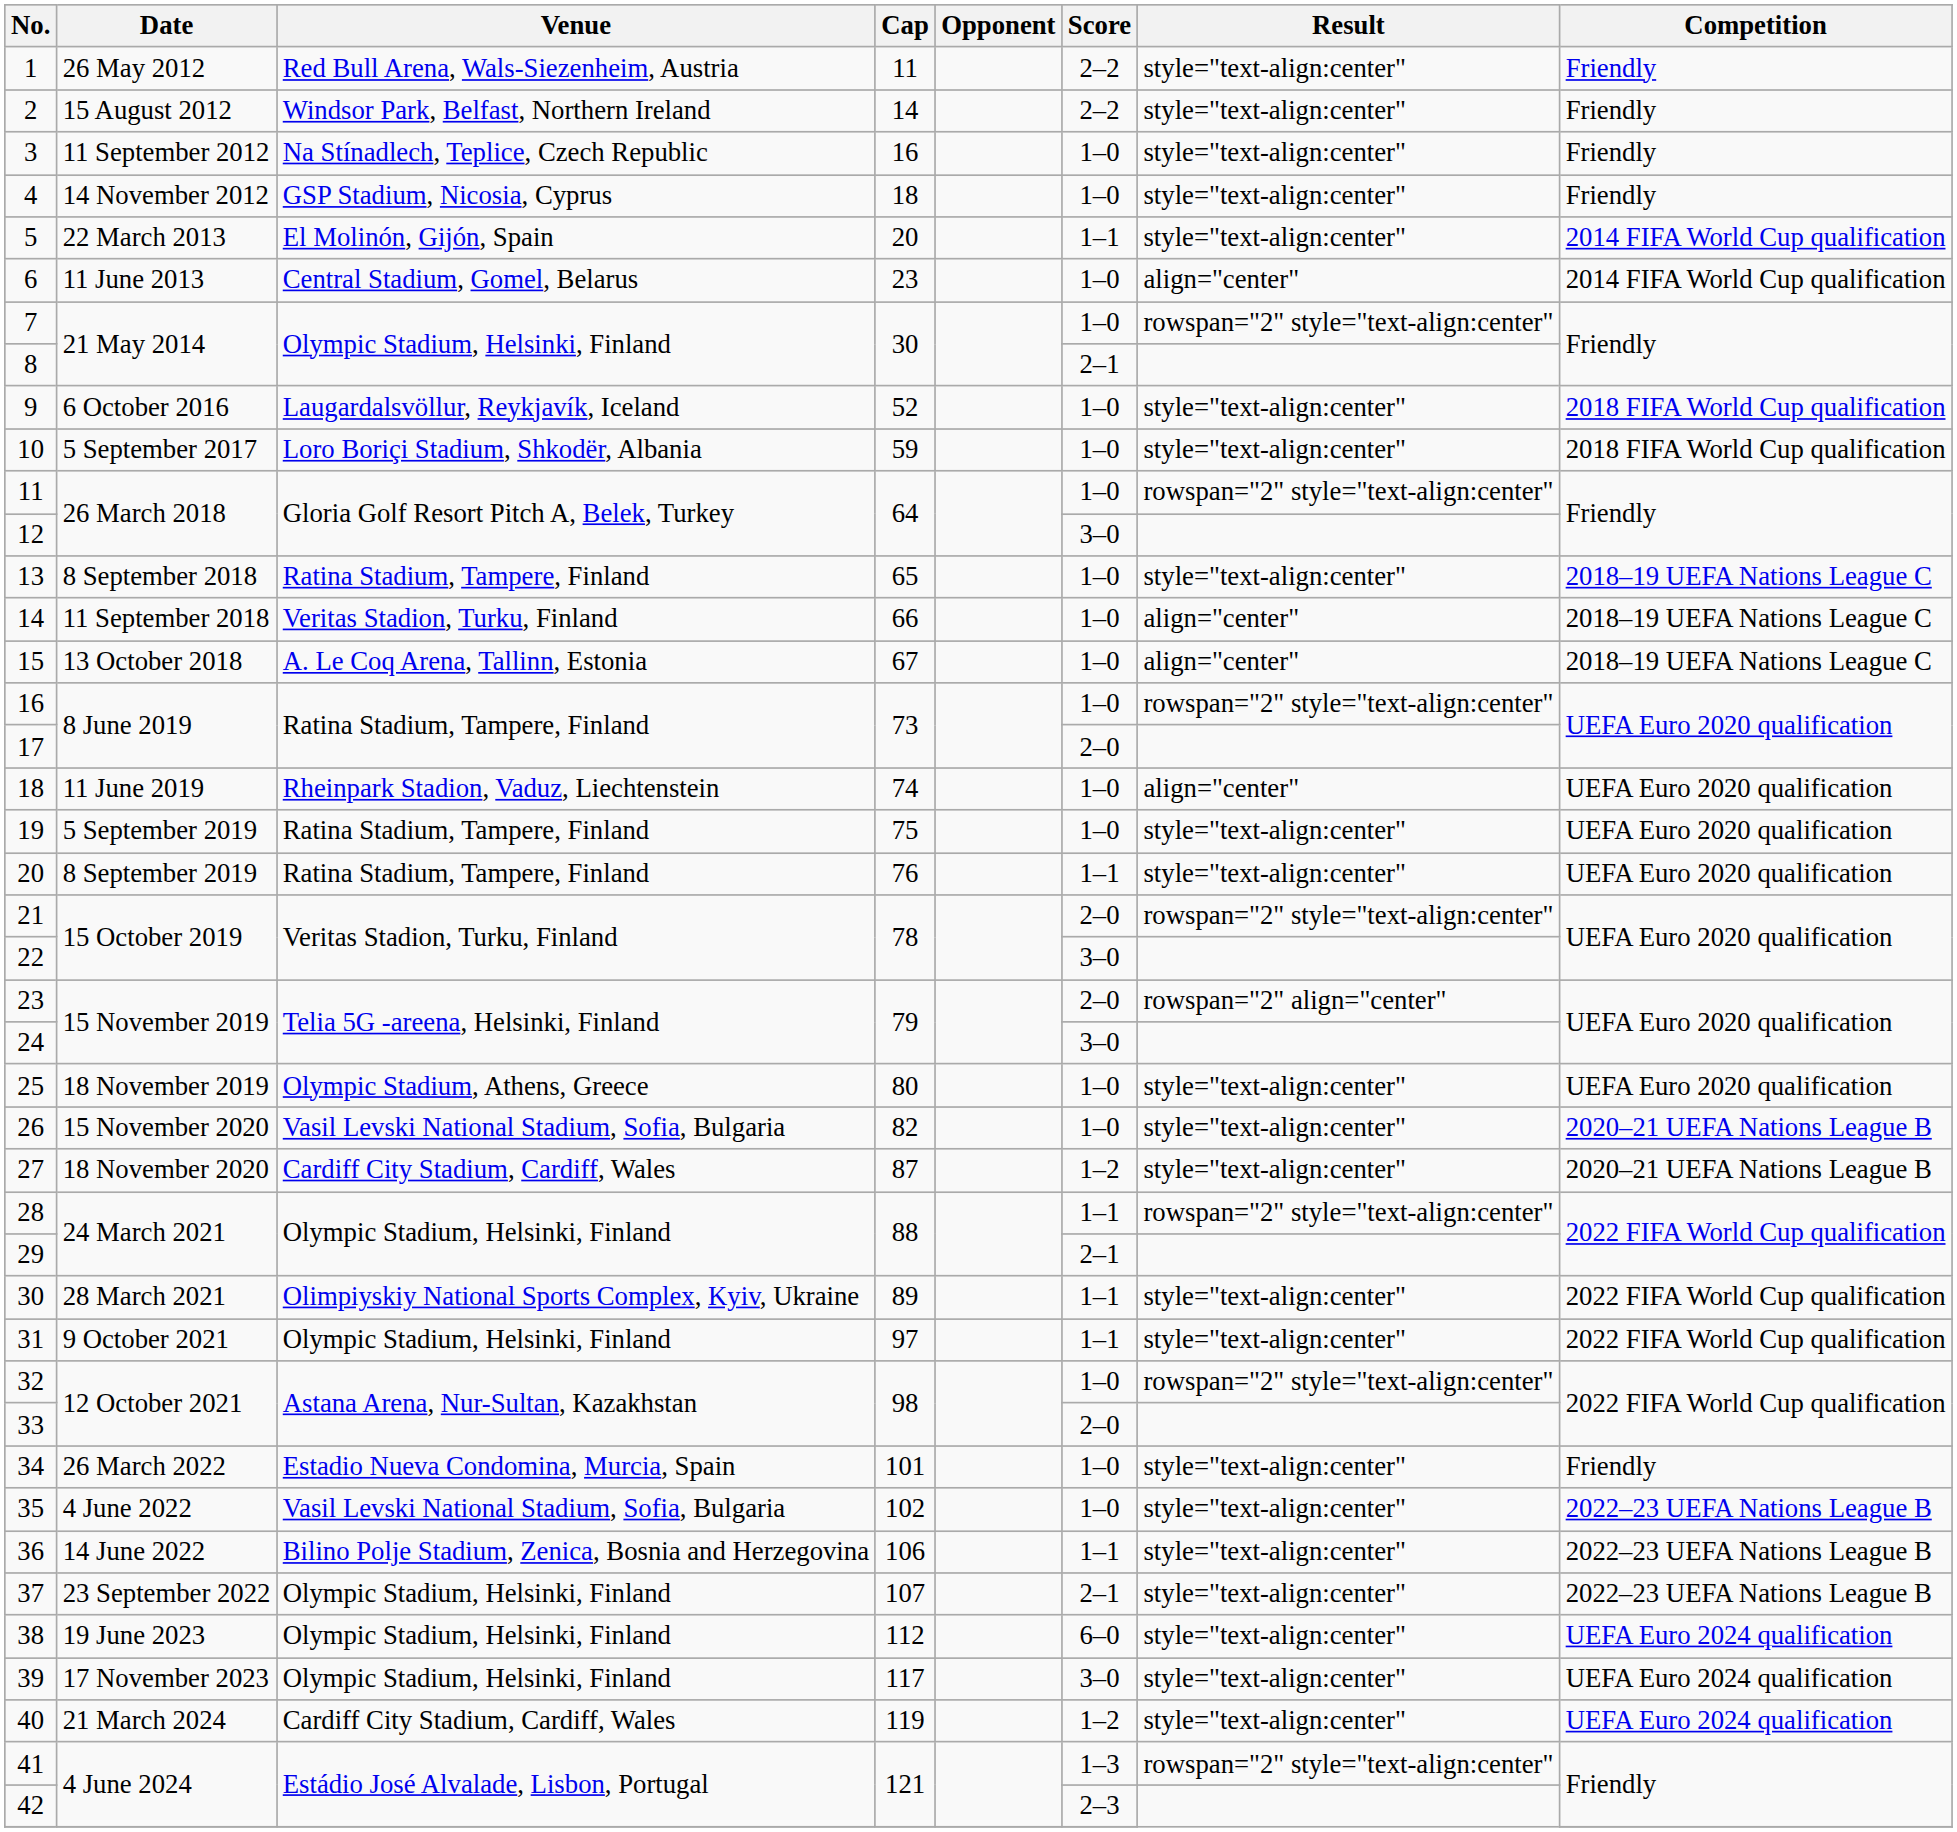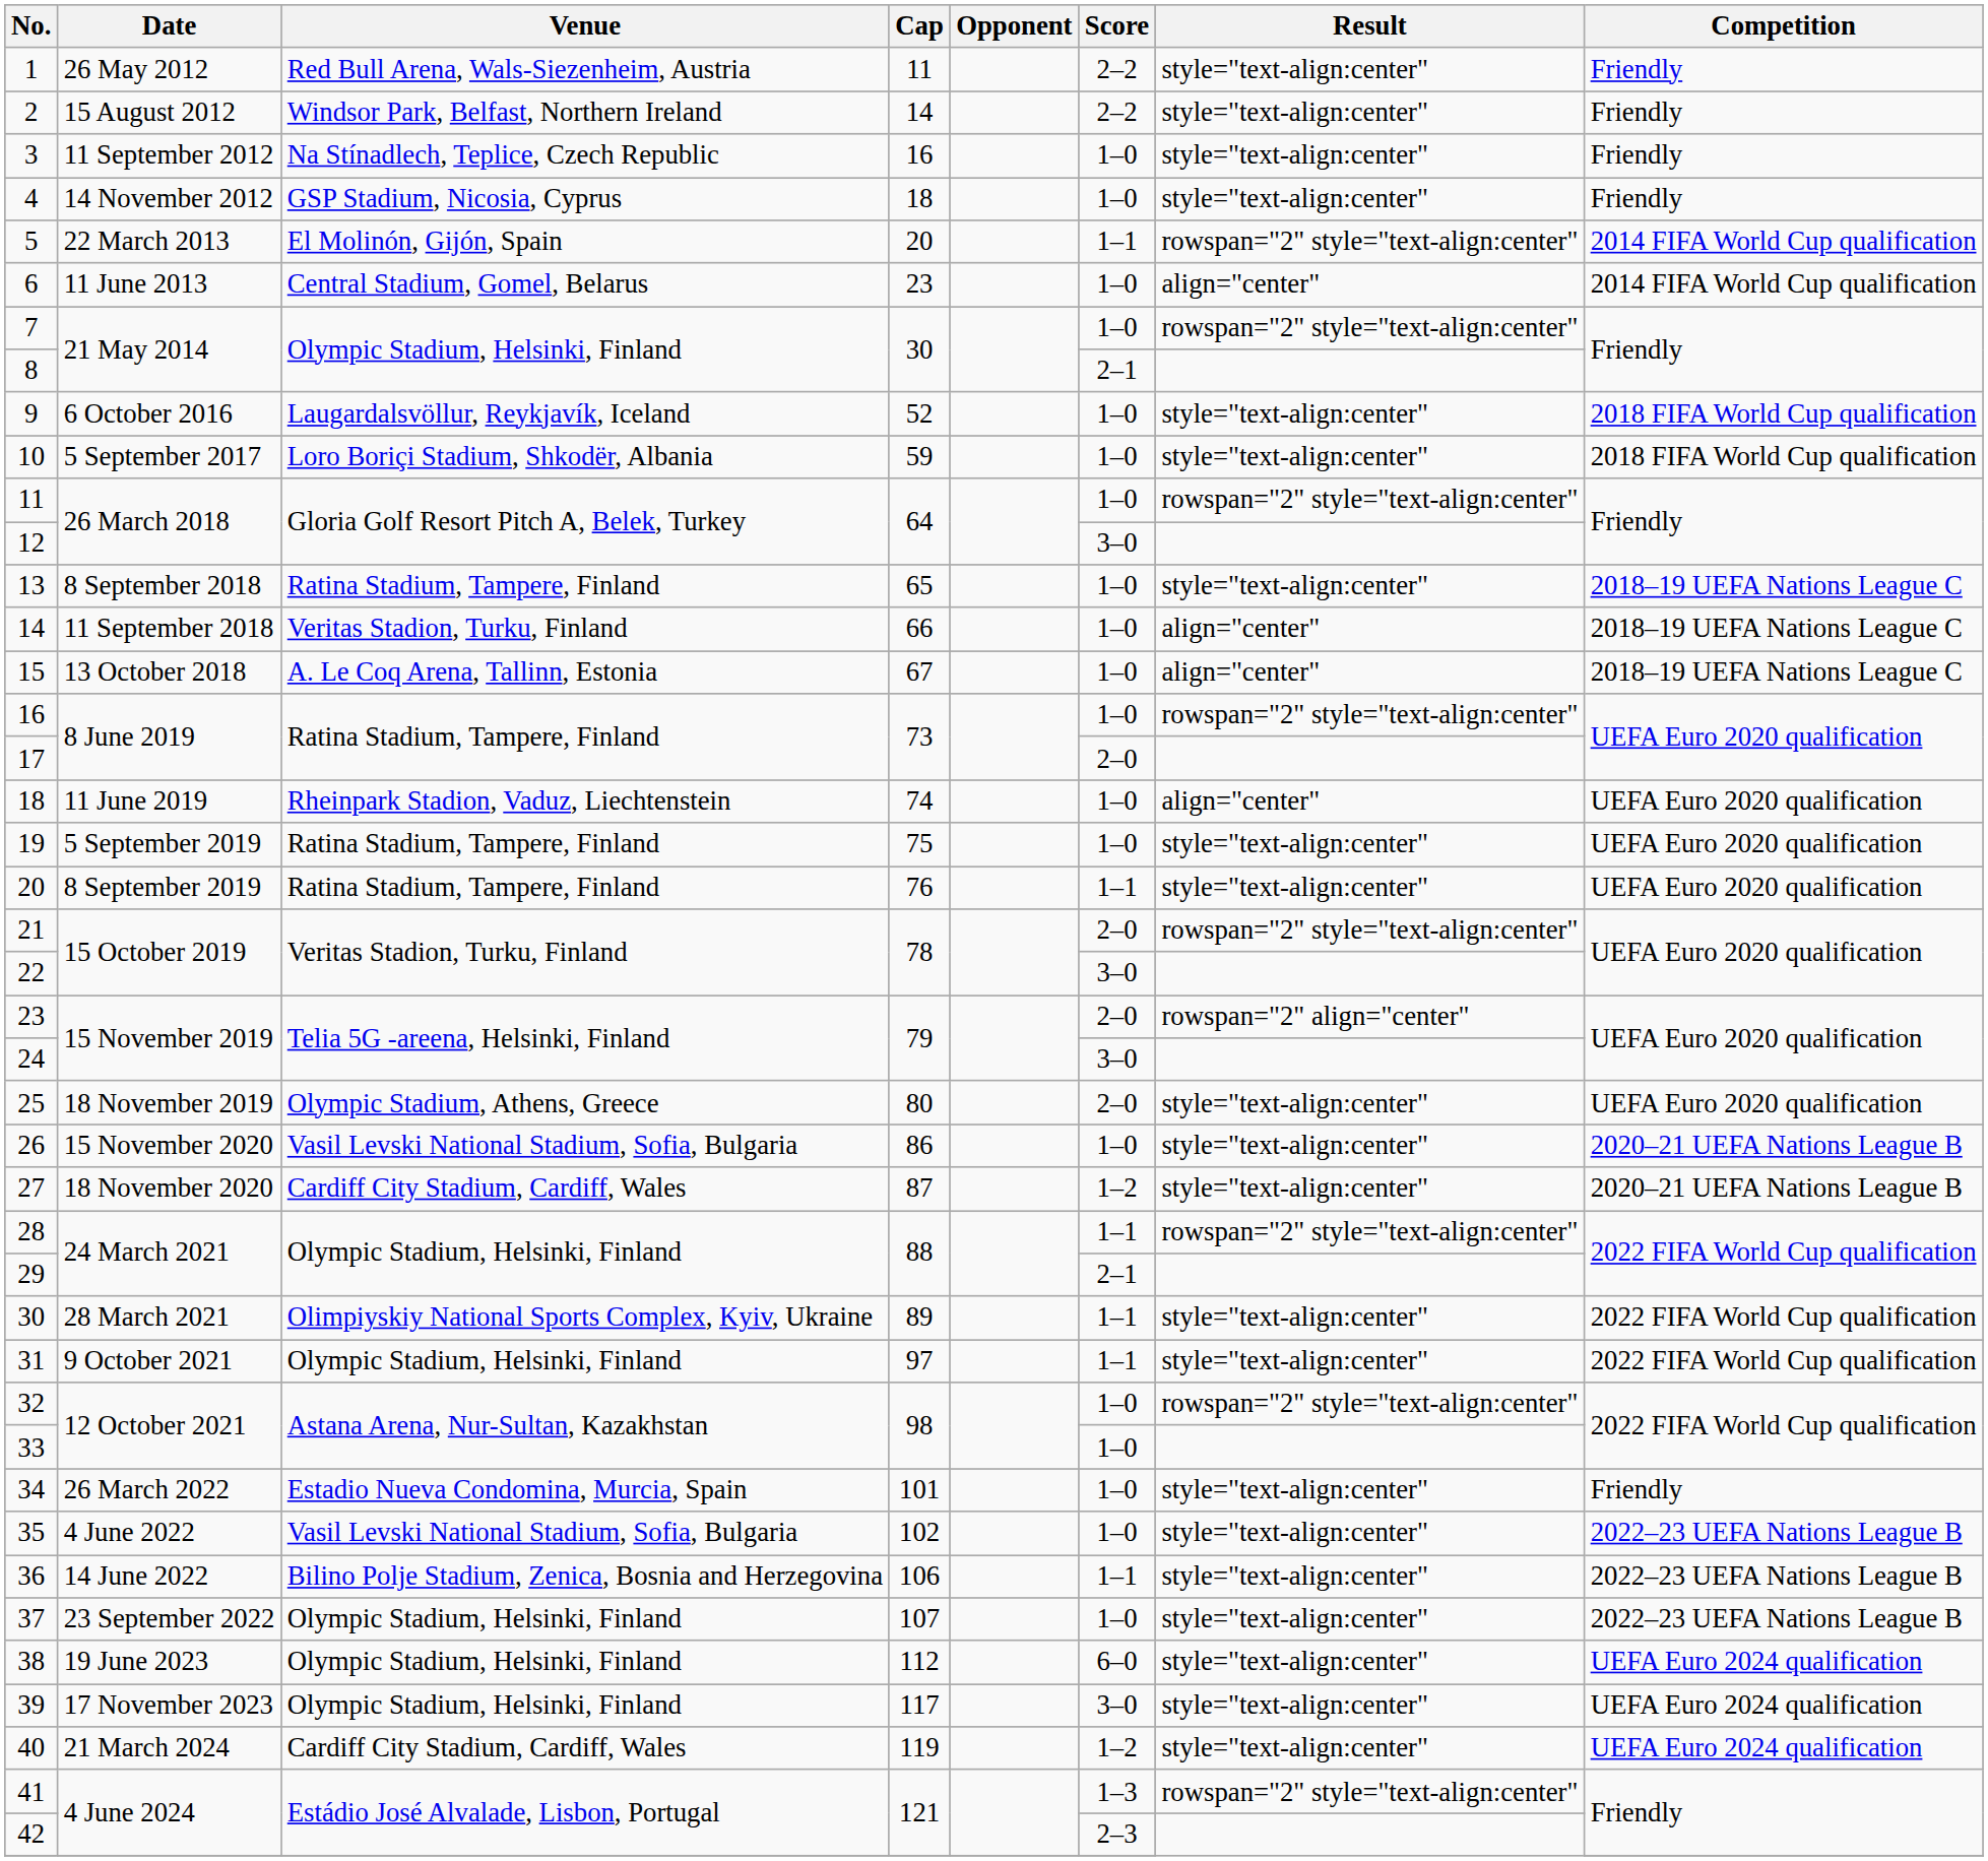5 | Result: style="text-align:center" -> rowspan="2" style="text-align:center"
25 | Score: 1–0 -> 2–0
26 | Cap: 82 -> 86
33 | Score: 2–0 -> 1–0
37 | Score: 2–1 -> 1–0
